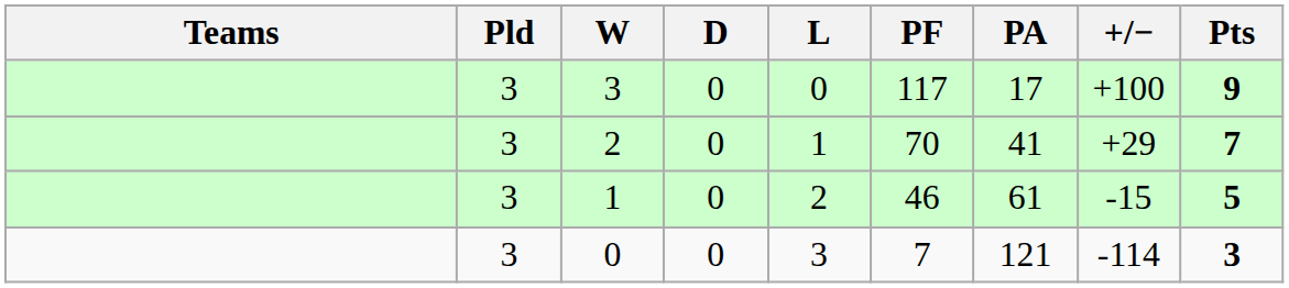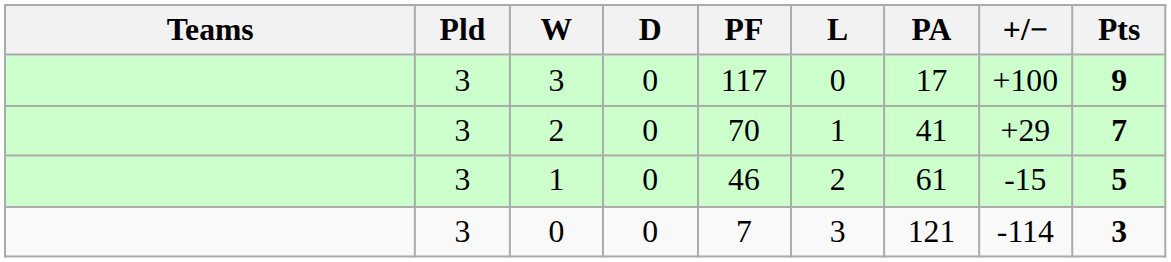columns swapped: L <-> PF
